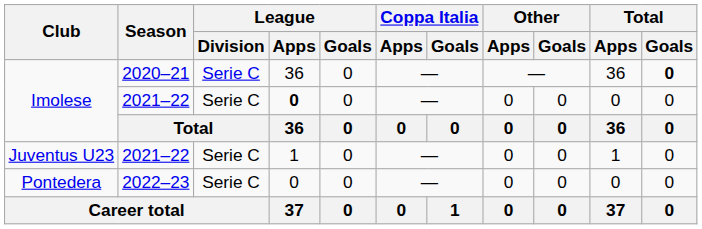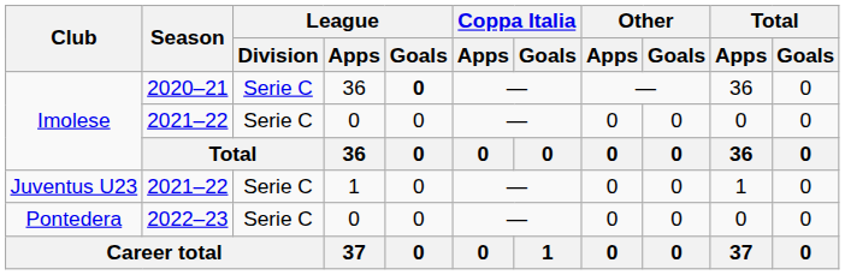Imolese / 2020–21 | League / Goals: normal -> bold
Imolese / 2020–21 | Total / Goals: bold -> normal
Imolese / 2021–22 | League / Apps: bold -> normal
